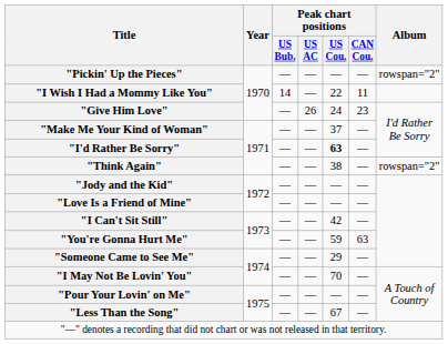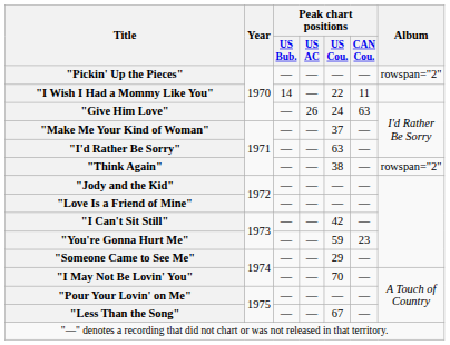"Give Him Love" | Peak chart positions / CAN Cou.: 23 -> 63
"I'd Rather Be Sorry" | Peak chart positions / US Cou.: bold -> normal
"You're Gonna Hurt Me" | Peak chart positions / CAN Cou.: 63 -> 23
